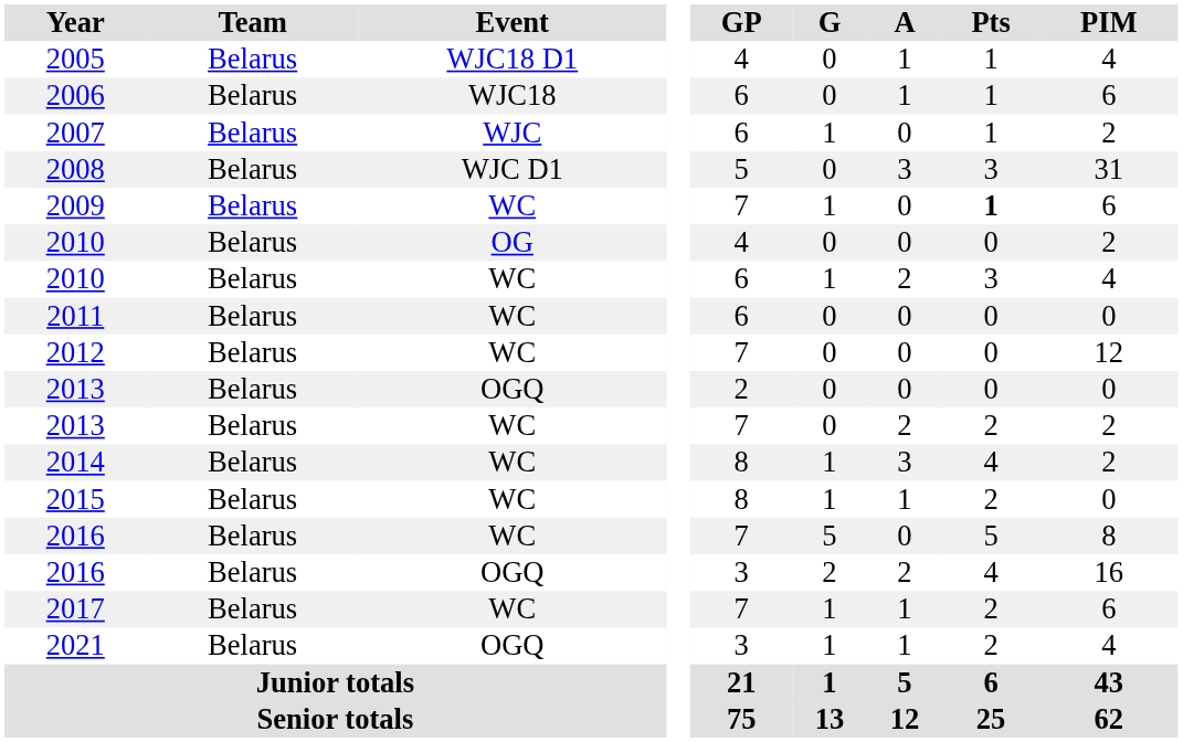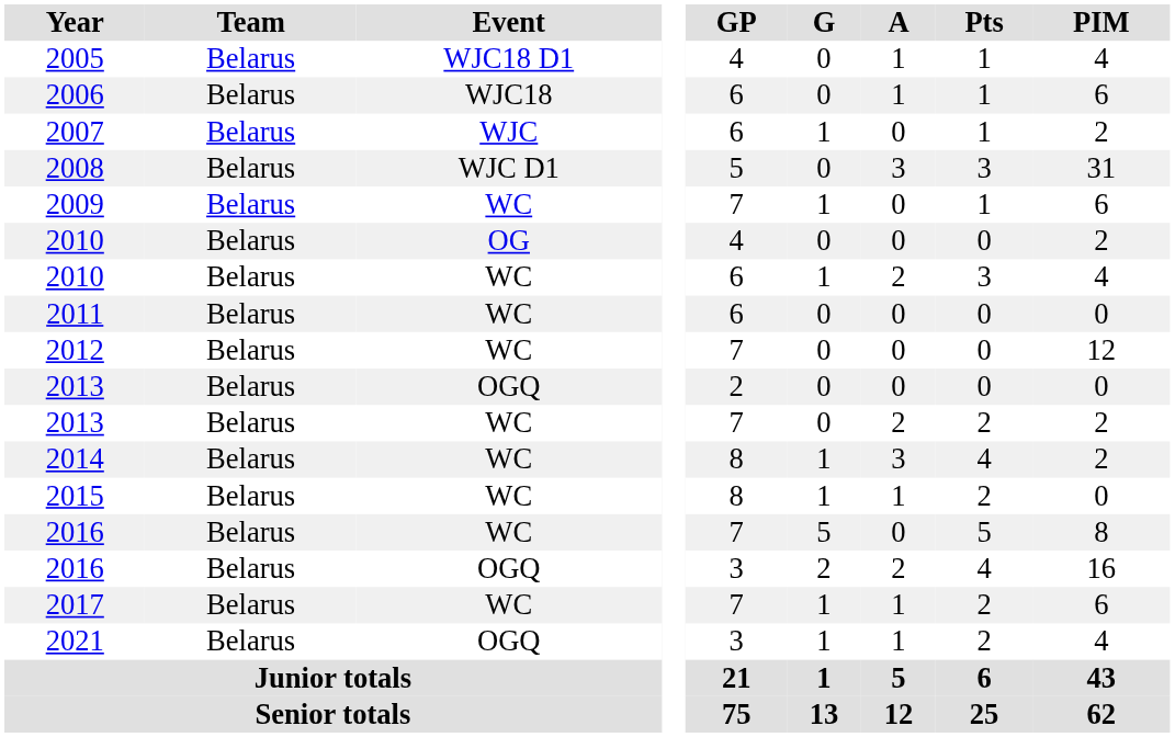2009 | Pts: bold -> normal
